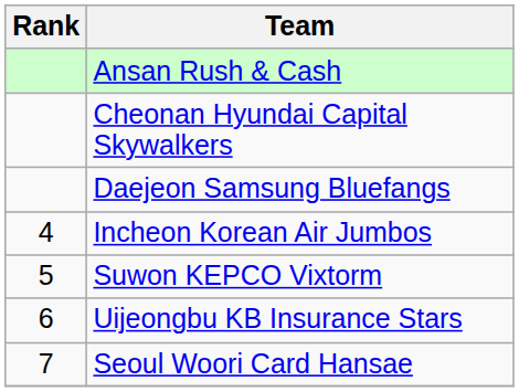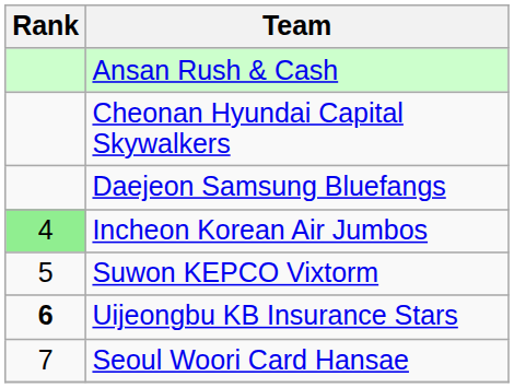Incheon Korean Air Jumbos | Rank: no background -> lightgreen background
Uijeongbu KB Insurance Stars | Rank: normal -> bold
